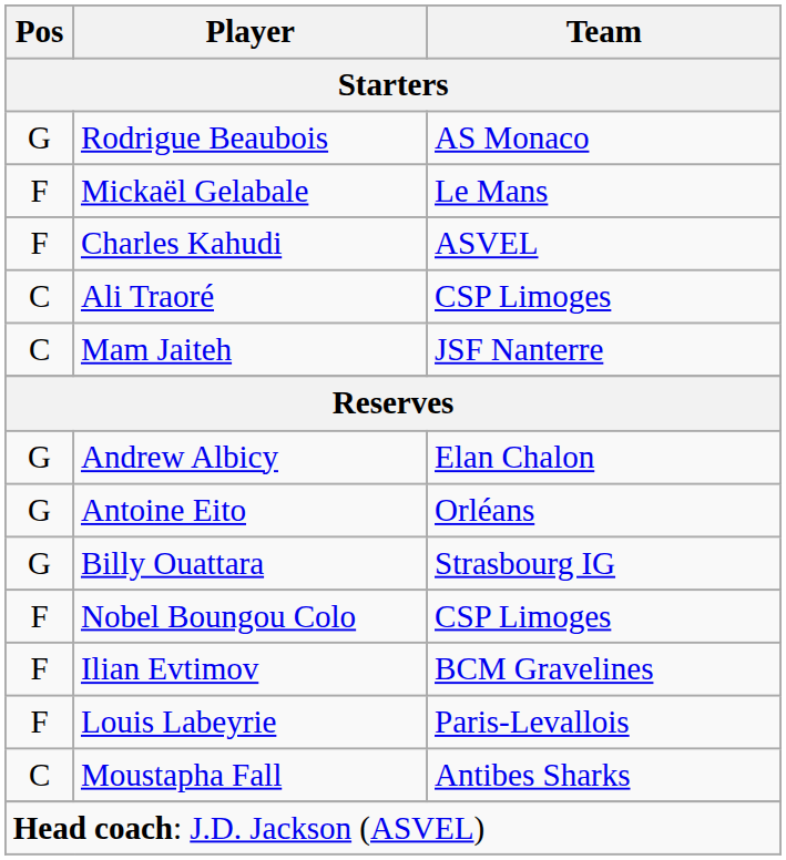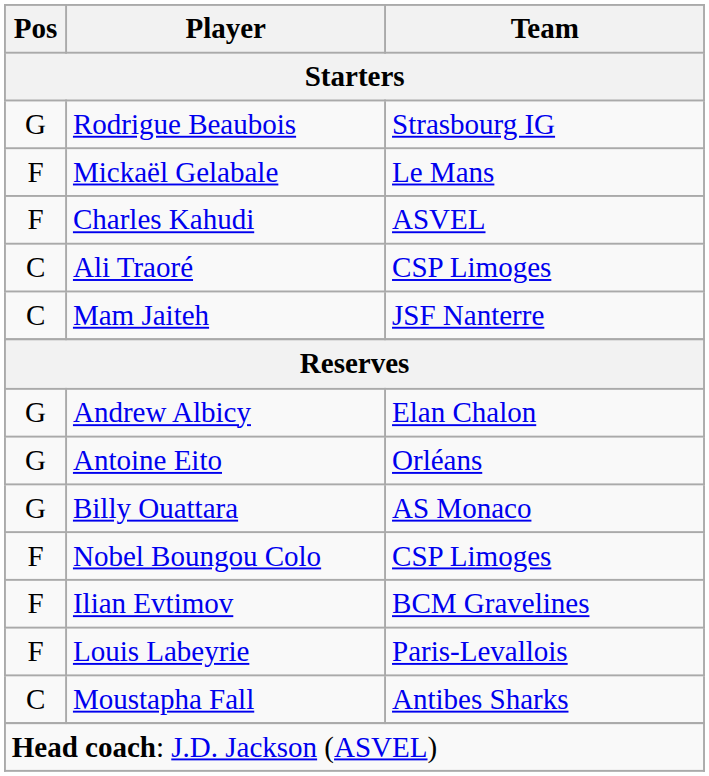Rodrigue Beaubois | Team: AS Monaco -> Strasbourg IG
Billy Ouattara | Team: Strasbourg IG -> AS Monaco
